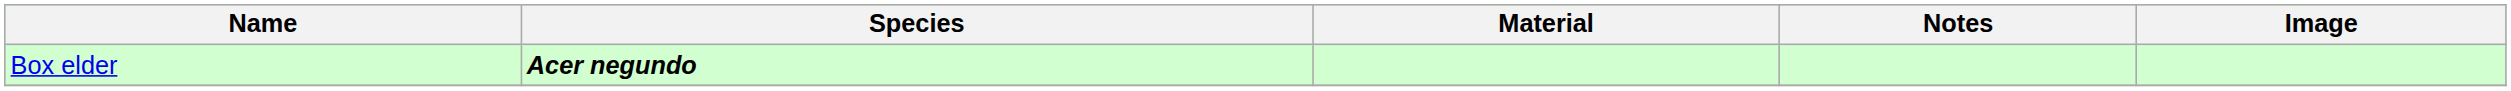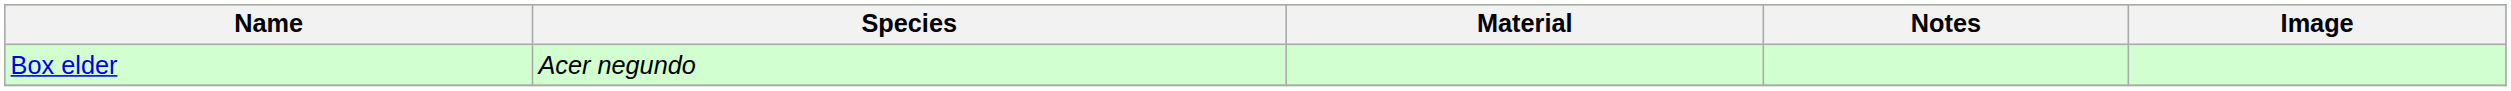Box elder | Species: bold -> normal
